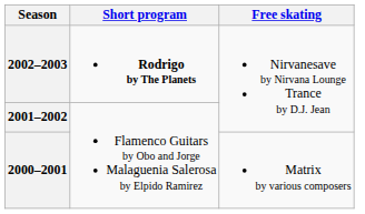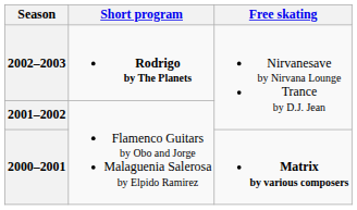2000–2001 | Free skating: normal -> bold
